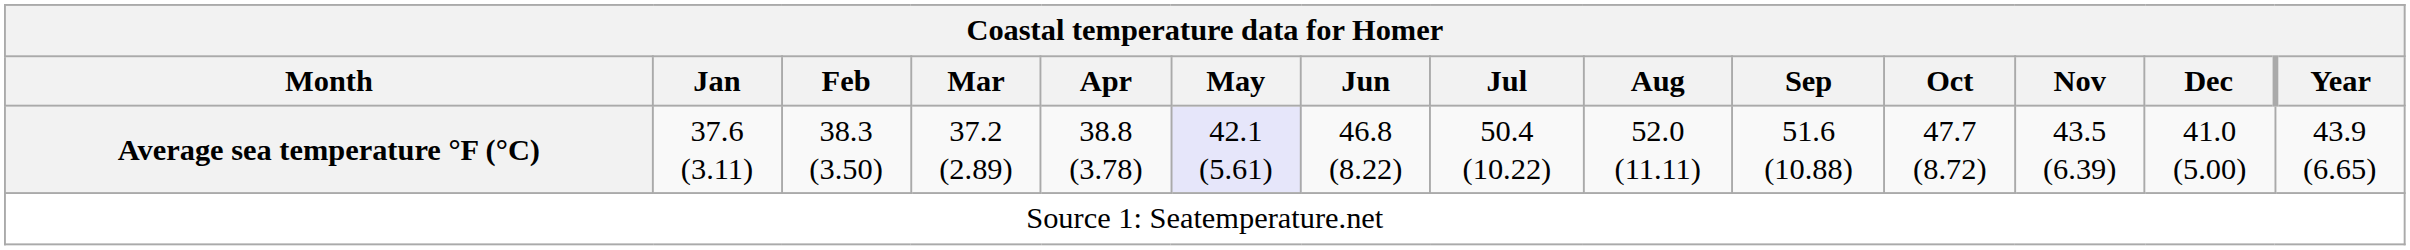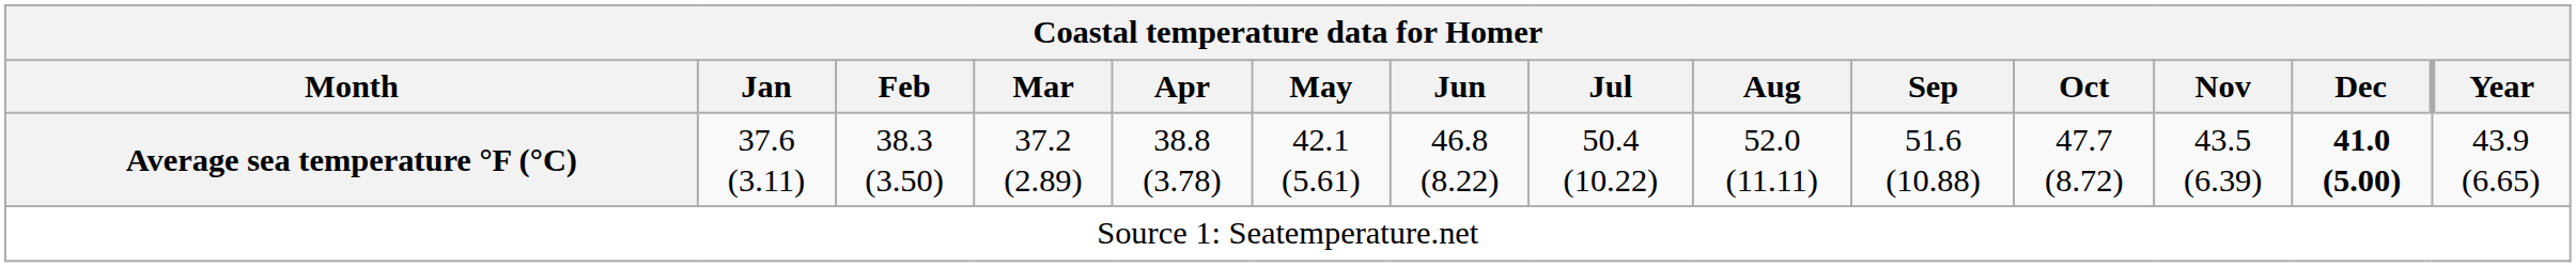row 3 | May: lavender background -> no background
row 3 | Dec: normal -> bold
